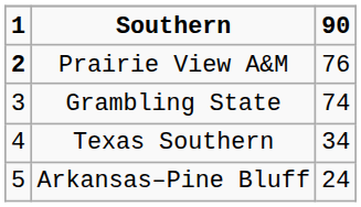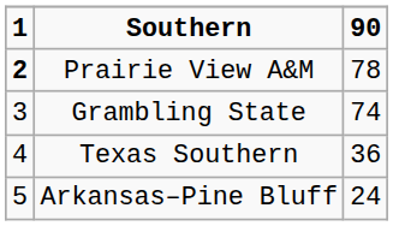Prairie View A&M | 90: 76 -> 78
Texas Southern | 90: 34 -> 36
